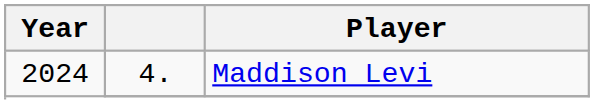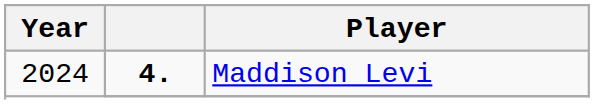Maddison Levi | column 2: normal -> bold
